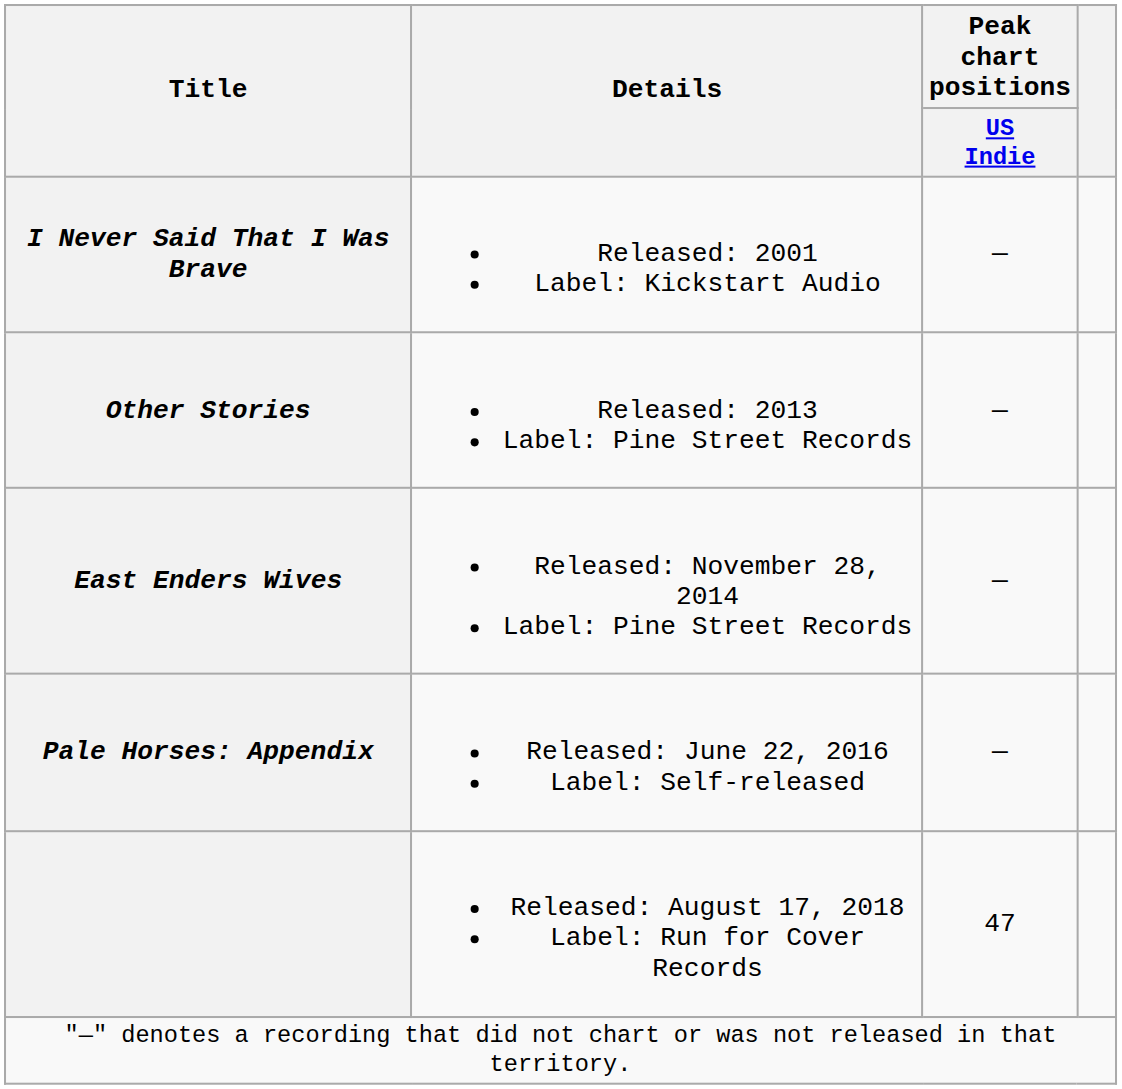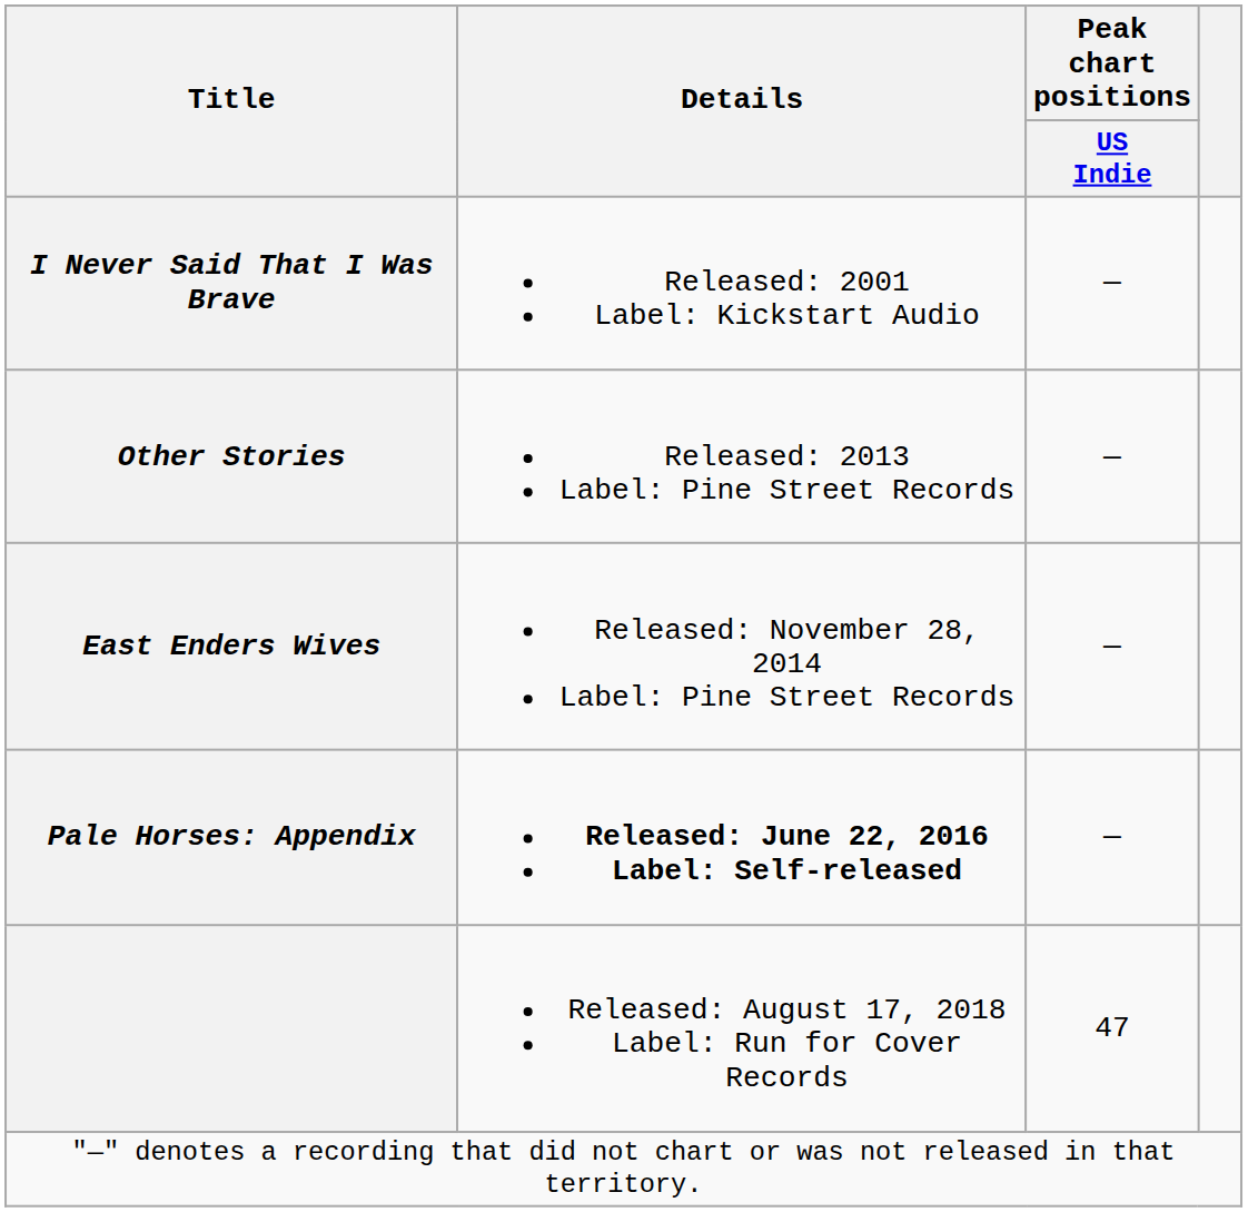Pale Horses: Appendix | Details: normal -> bold
